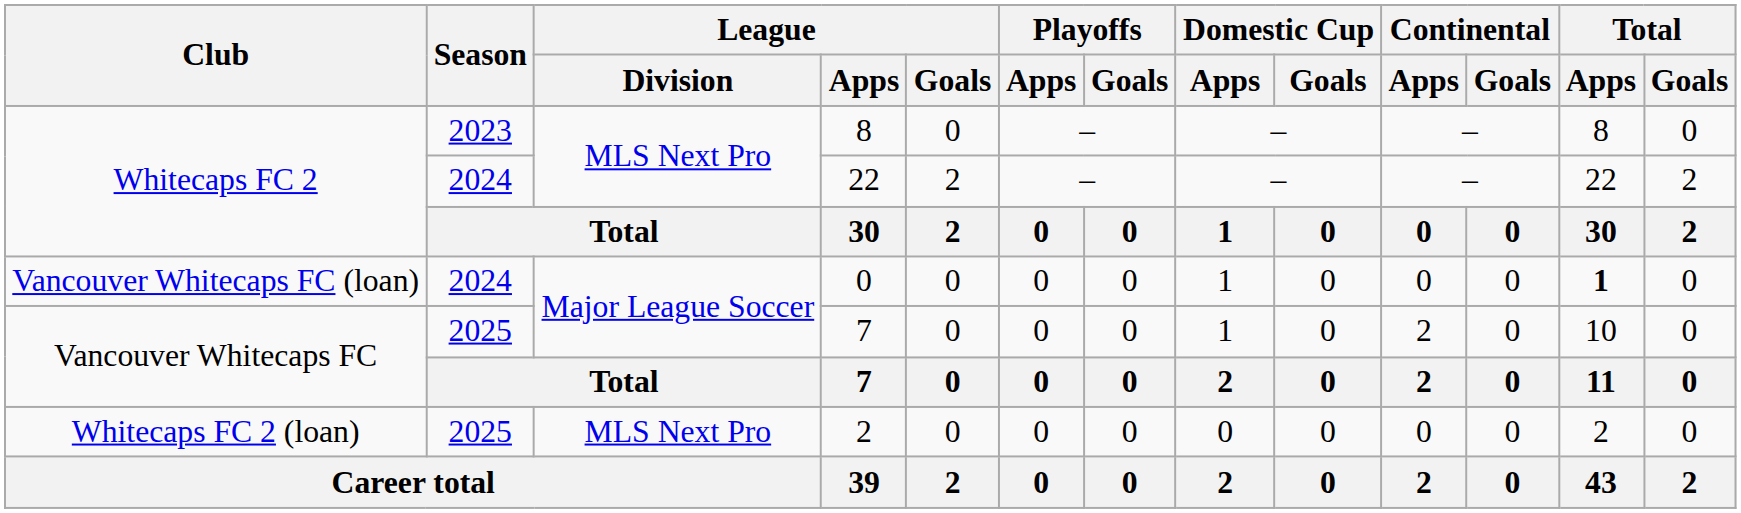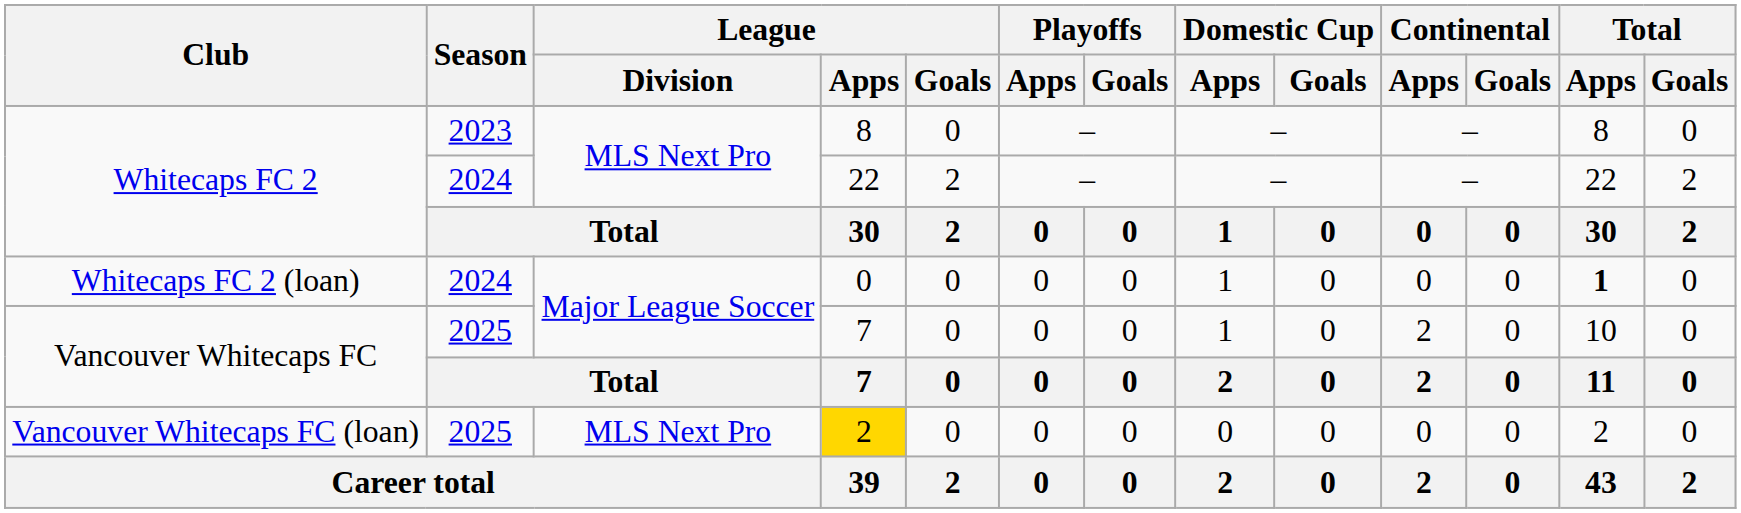row 6 | Club: Vancouver Whitecaps FC (loan) -> Whitecaps FC 2 (loan)
row 9 | Club: Whitecaps FC 2 (loan) -> Vancouver Whitecaps FC (loan)
row 9 | League / Apps: no background -> gold background
